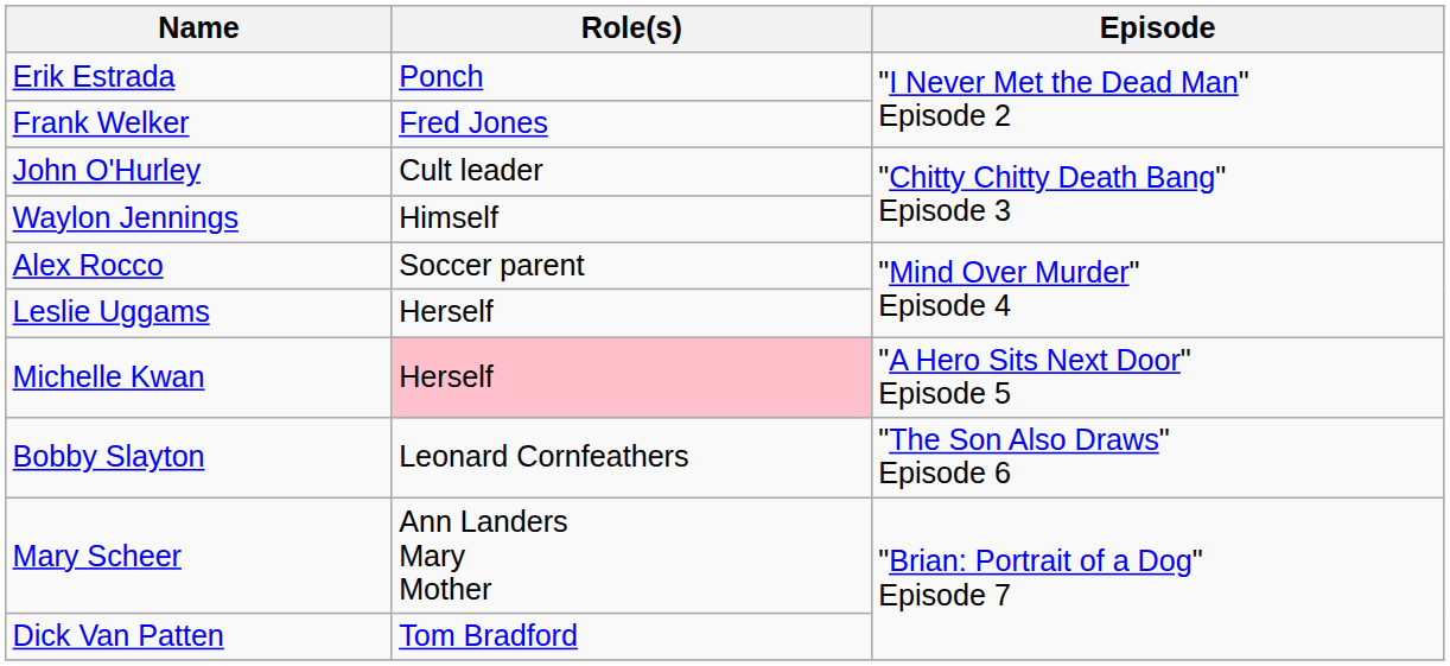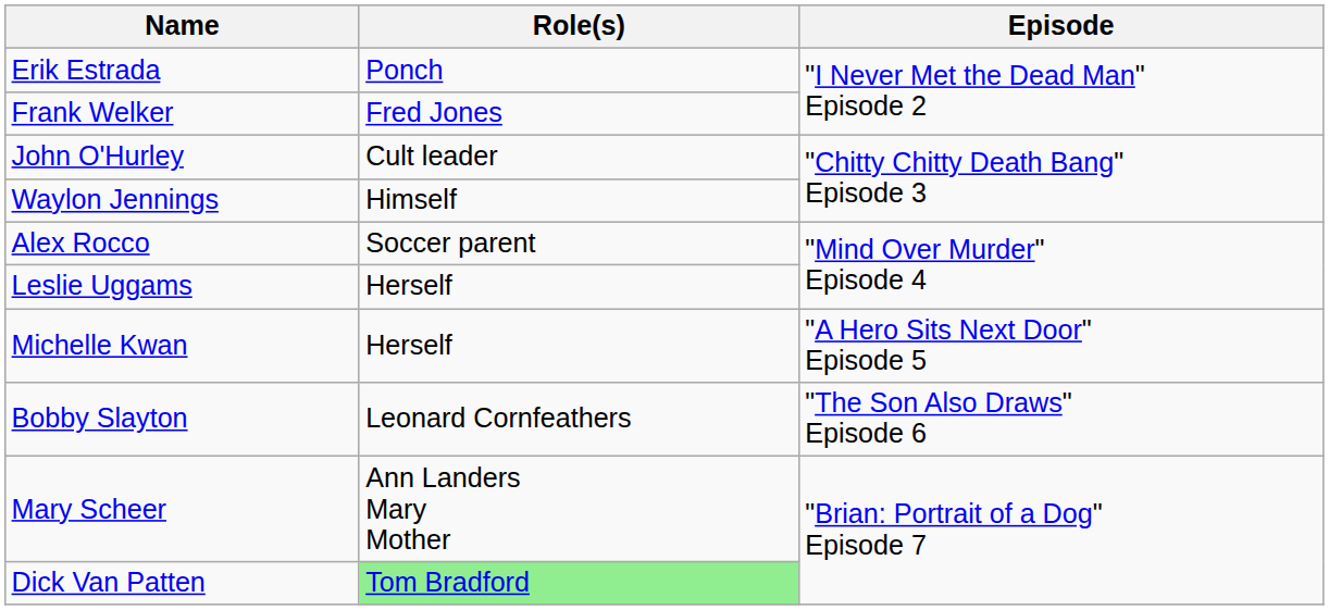Michelle Kwan | Role(s): pink background -> no background
Dick Van Patten | Role(s): no background -> lightgreen background
